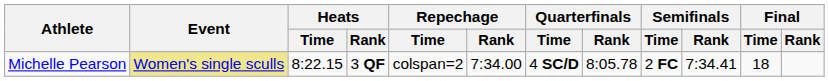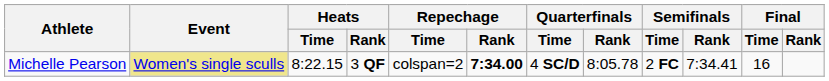Michelle Pearson | Repechage / Rank: normal -> bold
Michelle Pearson | Final / Time: 18 -> 16
